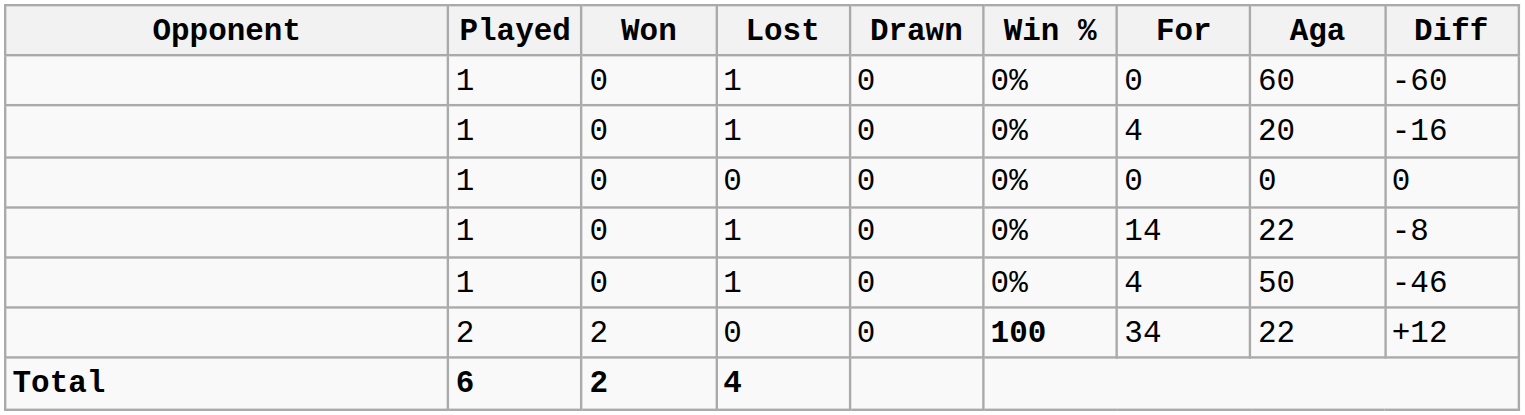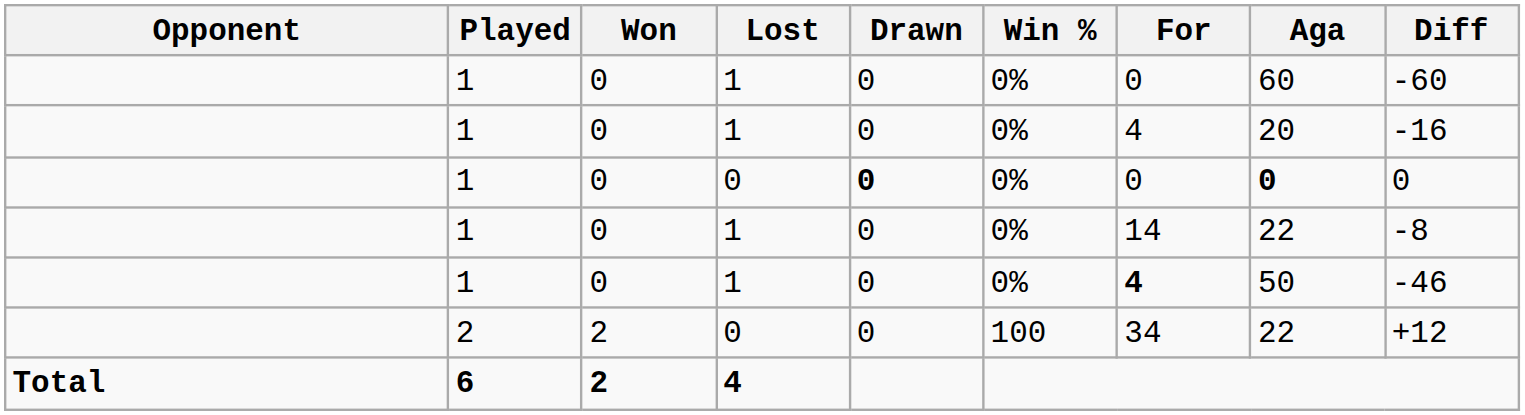row 4 | Drawn: normal -> bold
row 4 | Aga: normal -> bold
row 6 | For: normal -> bold
row 7 | Win %: bold -> normal
